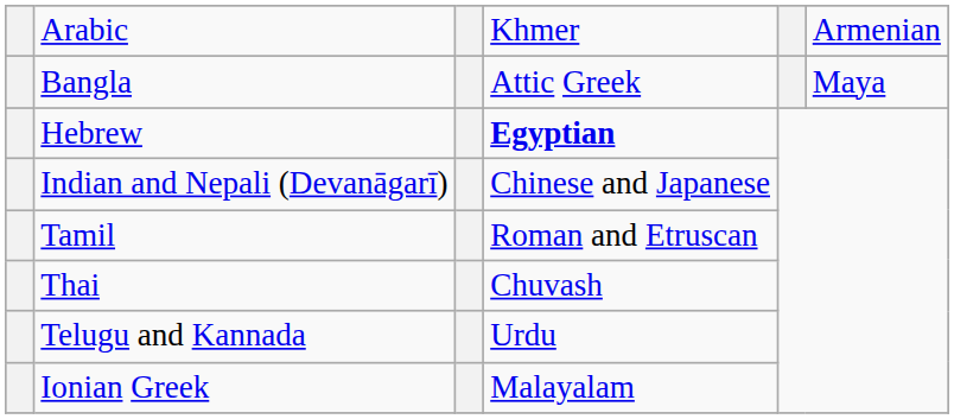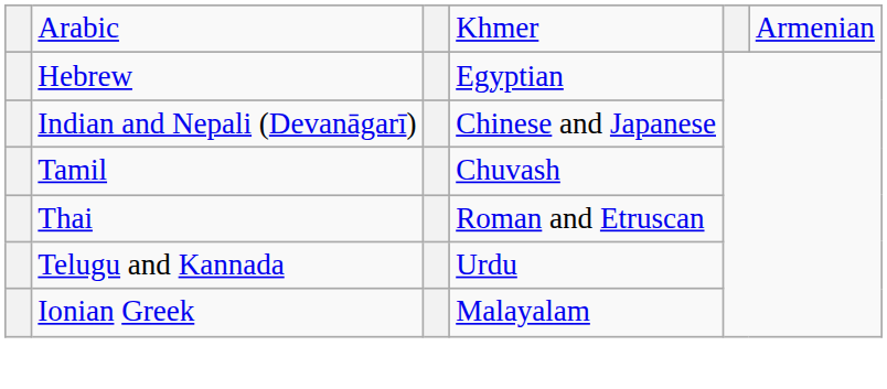- row: Bangla | Attic Greek | Maya
Hebrew | column 4: bold -> normal
Tamil | column 4: Roman and Etruscan -> Chuvash
Thai | column 4: Chuvash -> Roman and Etruscan
